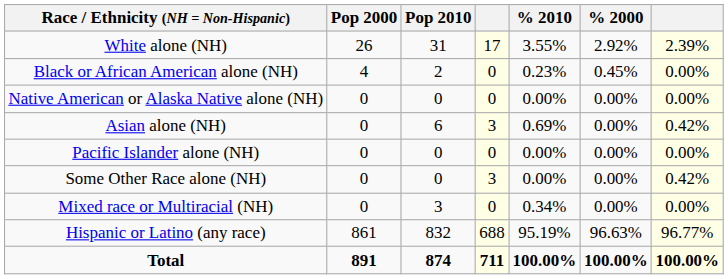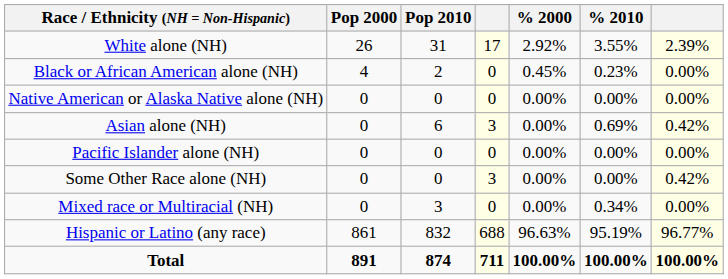columns swapped: % 2000 <-> % 2010
